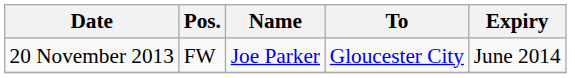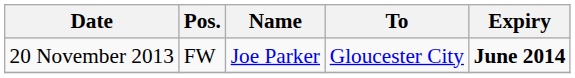20 November 2013 | Expiry: normal -> bold
